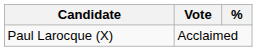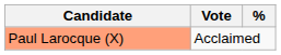Paul Larocque (X) | Candidate: no background -> lightsalmon background
